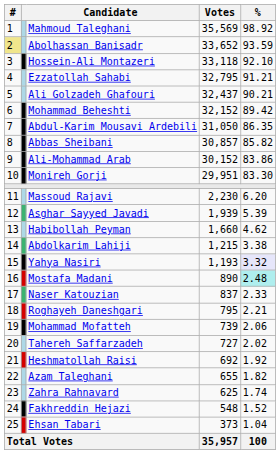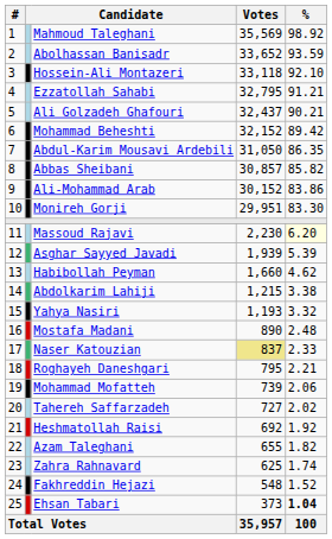Abolhassan Banisadr | #: khaki background -> no background
Massoud Rajavi | %: no background -> lightyellow background
Yahya Nasiri | %: lavender background -> no background
Mostafa Madani | %: paleturquoise background -> no background
Naser Katouzian | Votes: no background -> khaki background
Ehsan Tabari | %: normal -> bold
